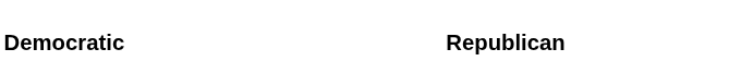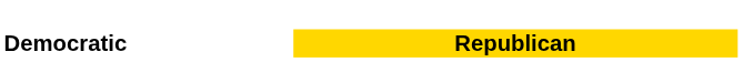Democratic | 51: no background -> gold background
